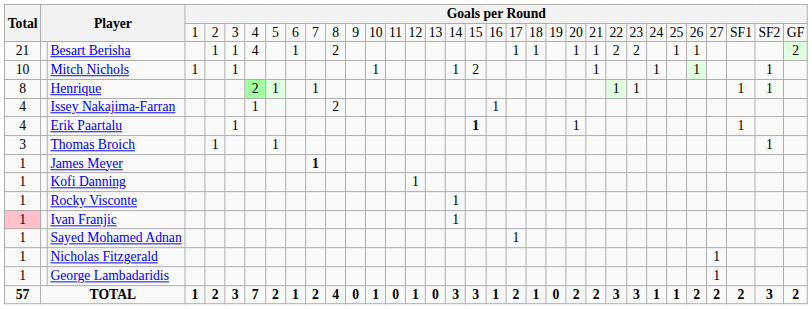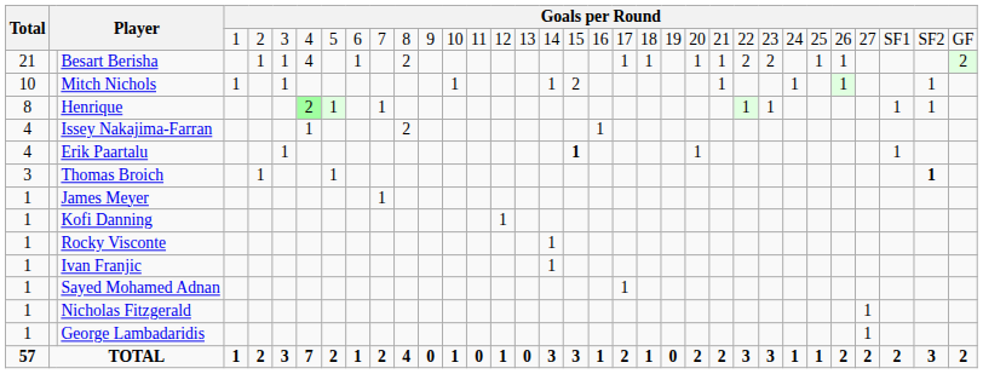Thomas Broich | column 32: normal -> bold
James Meyer | column 10: bold -> normal
Ivan Franjic | Total: pink background -> no background
